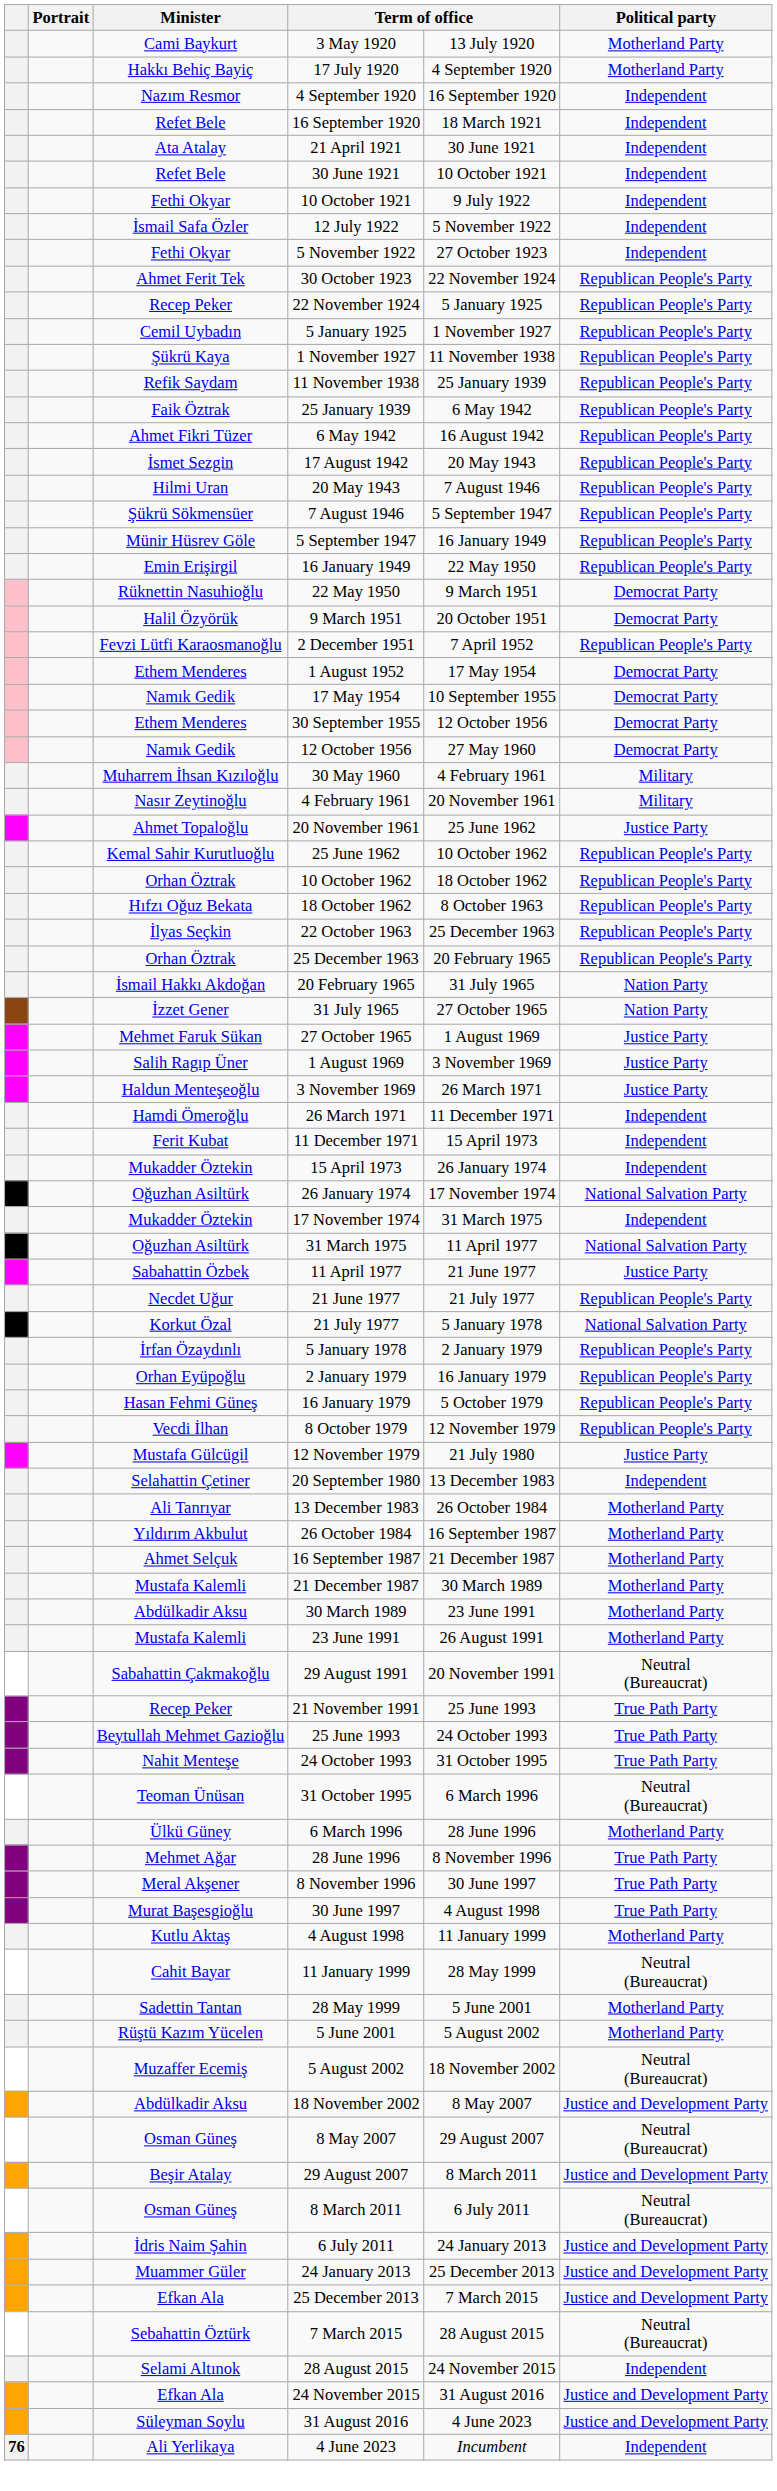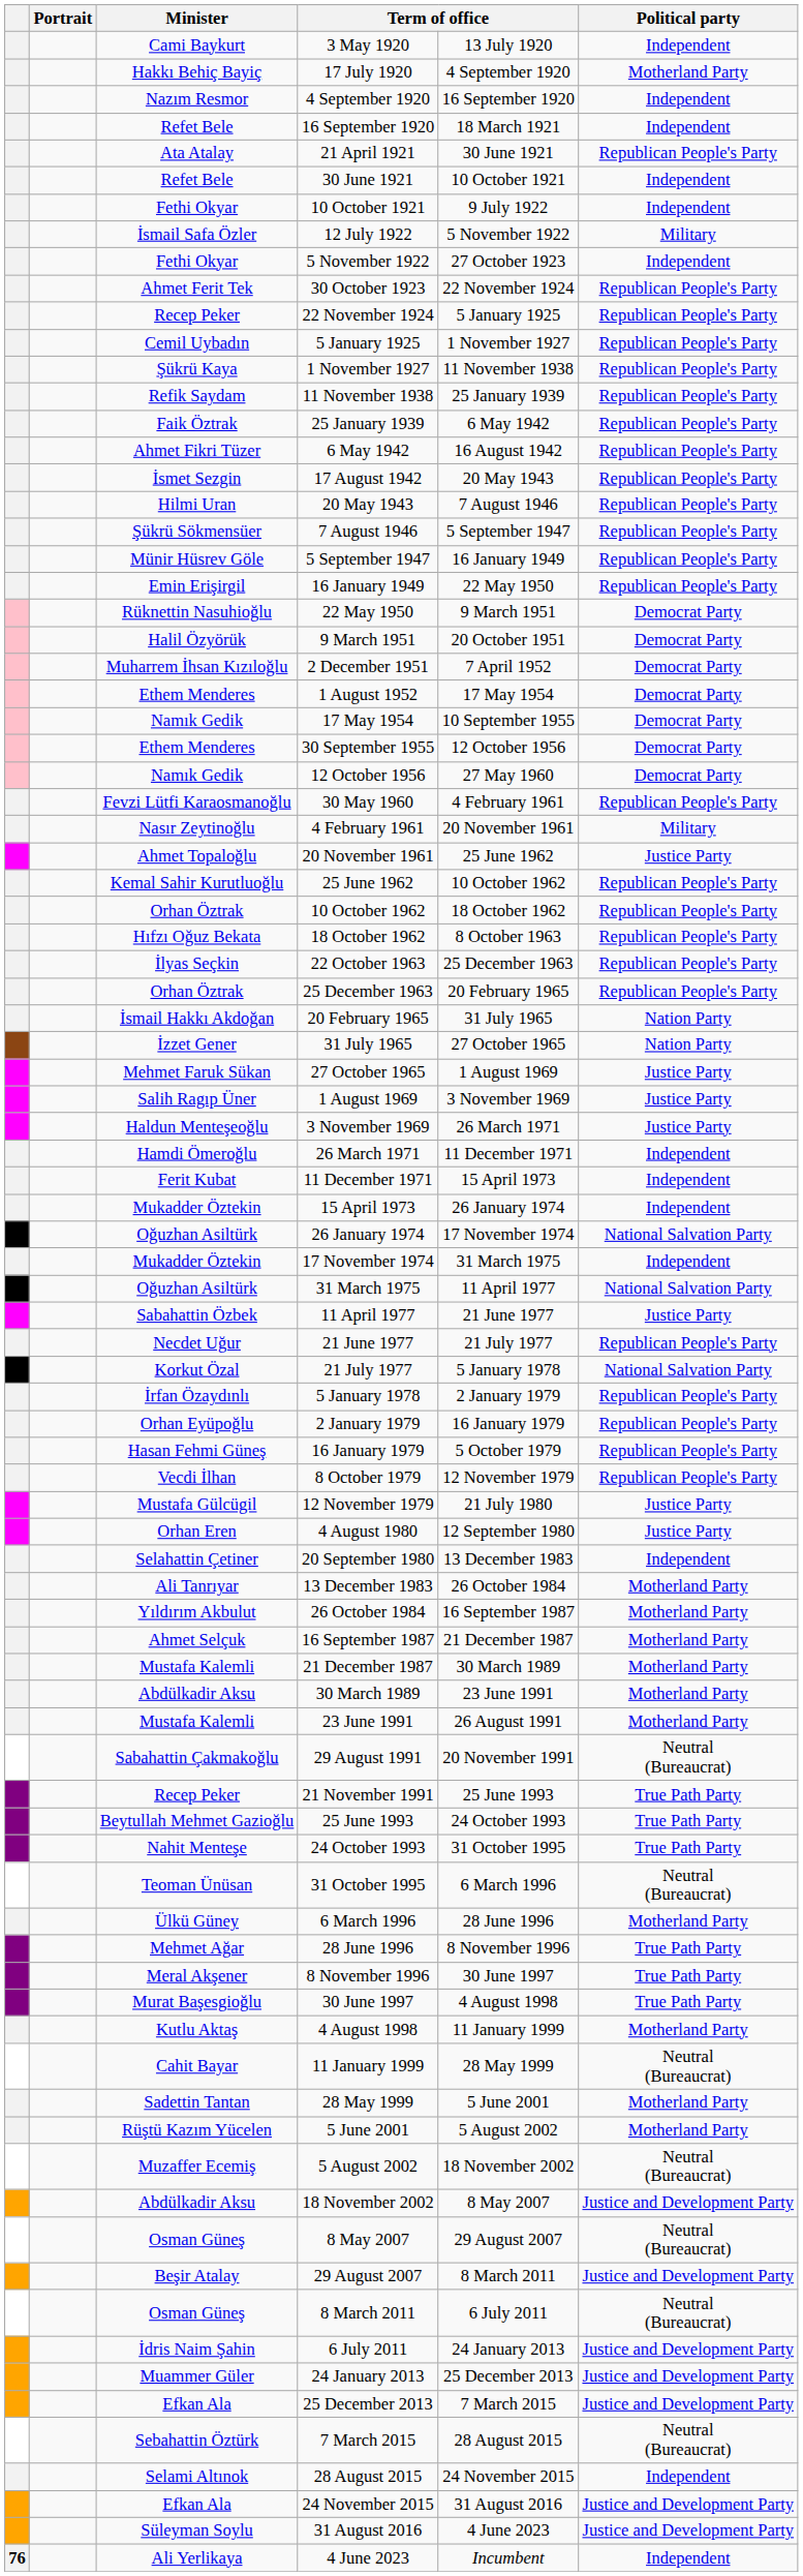3 May 1920 | Political party: Motherland Party -> Independent
21 April 1921 | Political party: Independent -> Republican People's Party
12 July 1922 | Political party: Independent -> Military
2 December 1951 | Minister: Fevzi Lütfi Karaosmanoğlu -> Muharrem İhsan Kızıloğlu
2 December 1951 | Political party: Republican People's Party -> Democrat Party
30 May 1960 | Minister: Muharrem İhsan Kızıloğlu -> Fevzi Lütfi Karaosmanoğlu
30 May 1960 | Political party: Military -> Republican People's Party
+ row: Orhan Eren | 4 August 1980 | 12 September 1980 | Justice Party
